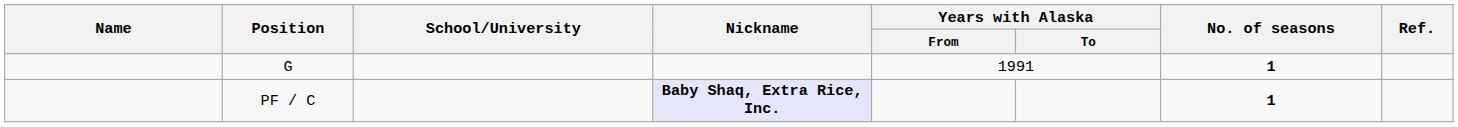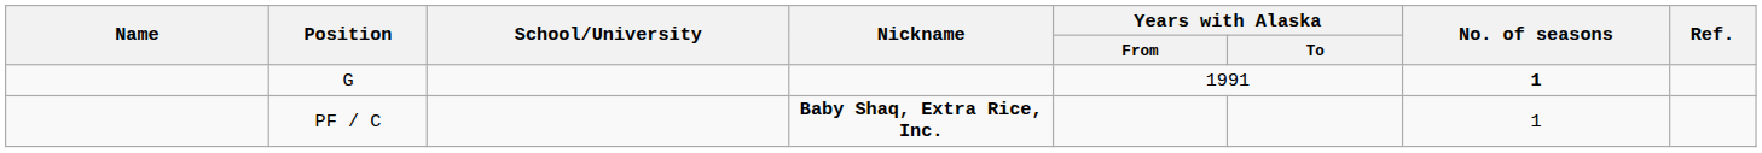PF / C | Nickname: lavender background -> no background
PF / C | No. of seasons: bold -> normal
